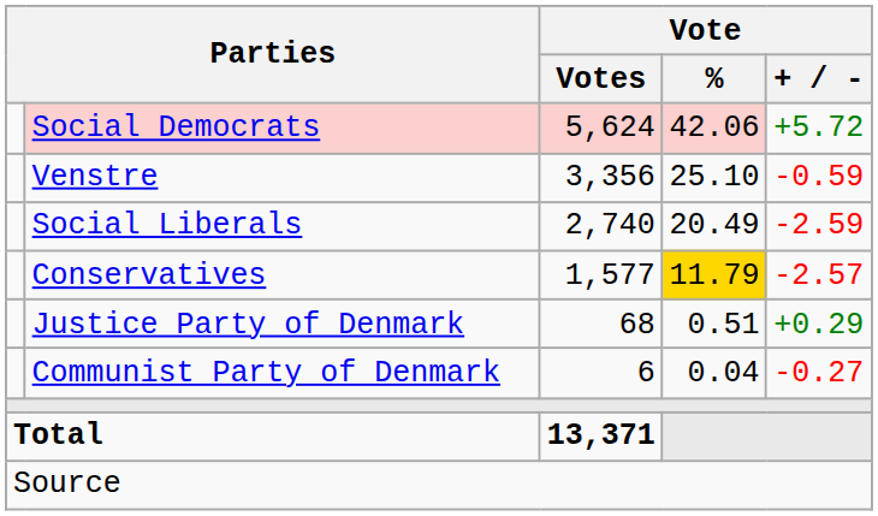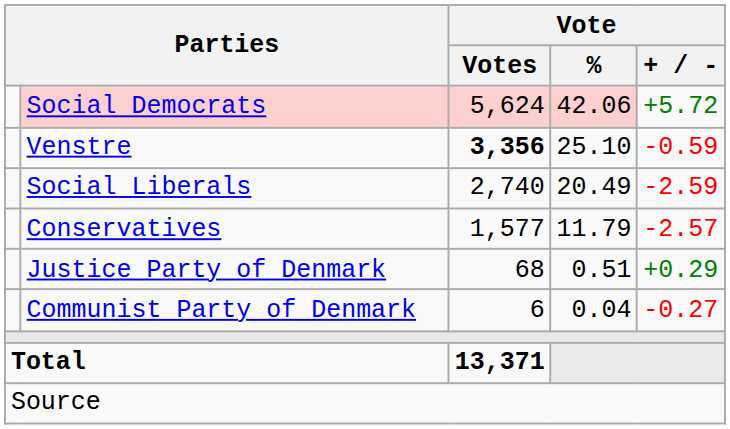Venstre | Vote / Votes: normal -> bold
Conservatives | Vote / %: gold background -> no background
